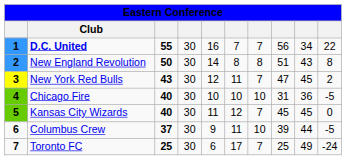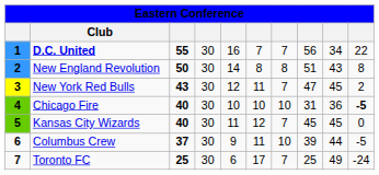Chicago Fire | column 10: normal -> bold
